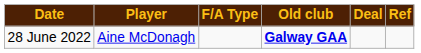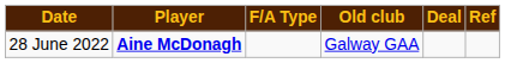28 June 2022 | Player: normal -> bold
28 June 2022 | Old club: bold -> normal
